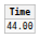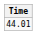row 2 | column 1: 44.00 -> 44.01
